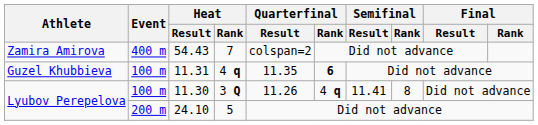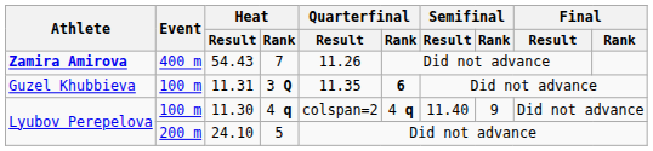54.43 | Athlete: normal -> bold
54.43 | Quarterfinal / Result: colspan=2 -> 11.26
11.31 | Heat / Rank: 4 q -> 3 Q
11.30 | Heat / Rank: 3 Q -> 4 q
11.30 | Quarterfinal / Result: 11.26 -> colspan=2
11.30 | Semifinal / Result: 11.41 -> 11.40
11.30 | Semifinal / Rank: 8 -> 9
